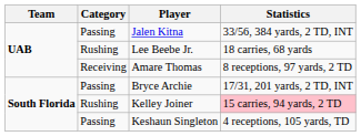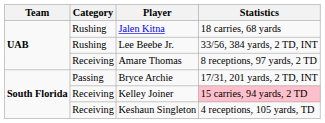Jalen Kitna | Category: Passing -> Rushing
Jalen Kitna | Statistics: 33/56, 384 yards, 2 TD, INT -> 18 carries, 68 yards
Lee Beebe Jr. | Statistics: 18 carries, 68 yards -> 33/56, 384 yards, 2 TD, INT
Kelley Joiner | Category: Rushing -> Receiving
Keshaun Singleton | Category: Passing -> Receiving
